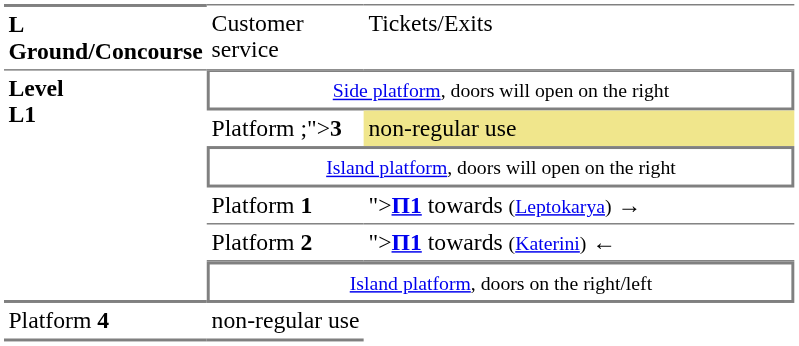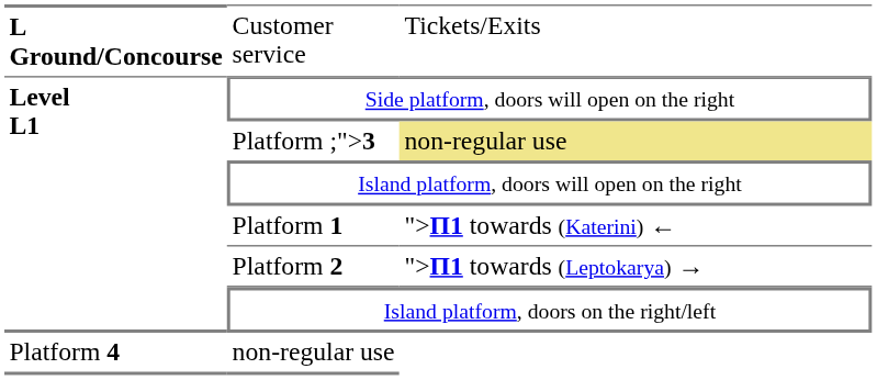Platform 1 | column 3: ">Π1 towards (Leptokarya) → -> ">Π1 towards (Katerini) ←
Platform 2 | column 3: ">Π1 towards (Katerini) ← -> ">Π1 towards (Leptokarya) →
